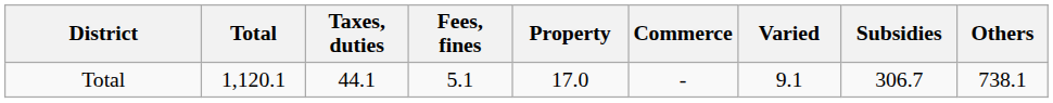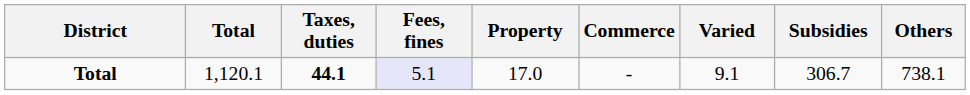row 2 | District: normal -> bold
row 2 | Taxes, duties: normal -> bold
row 2 | Fees, fines: no background -> lavender background
